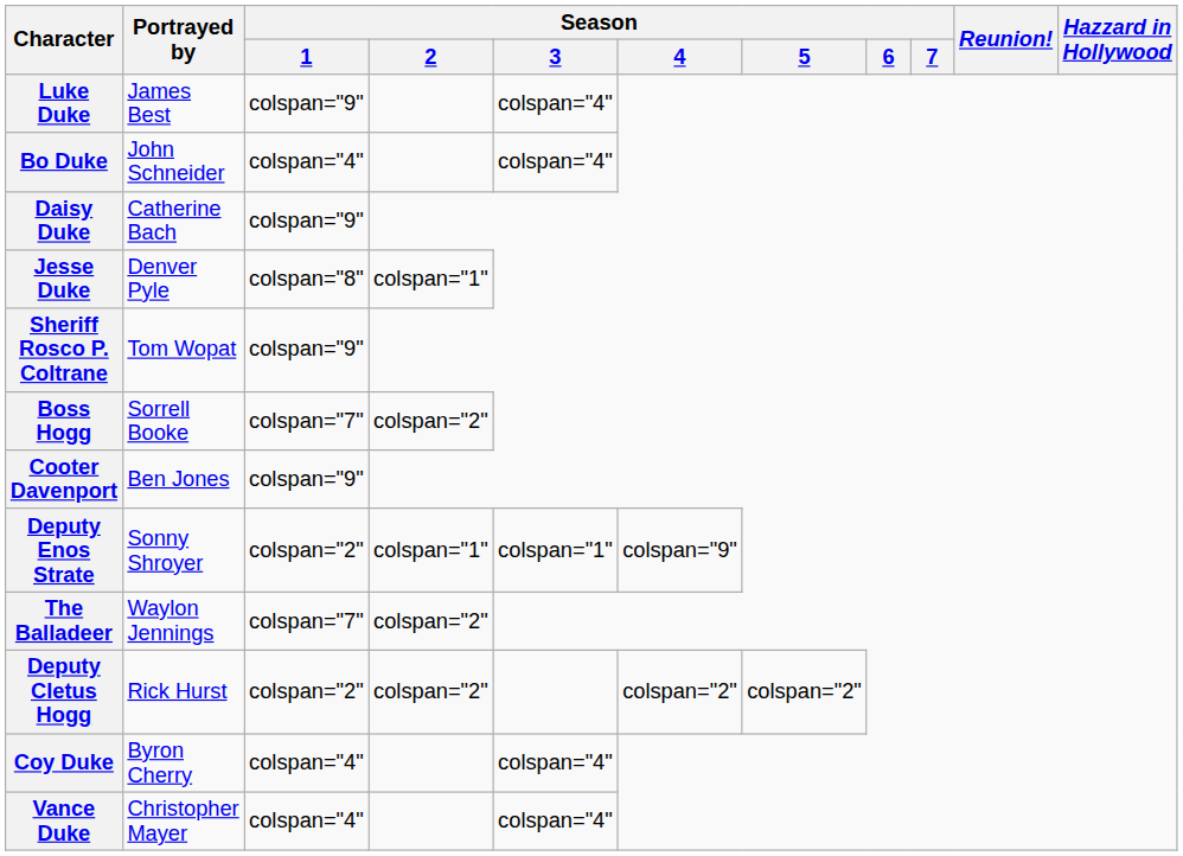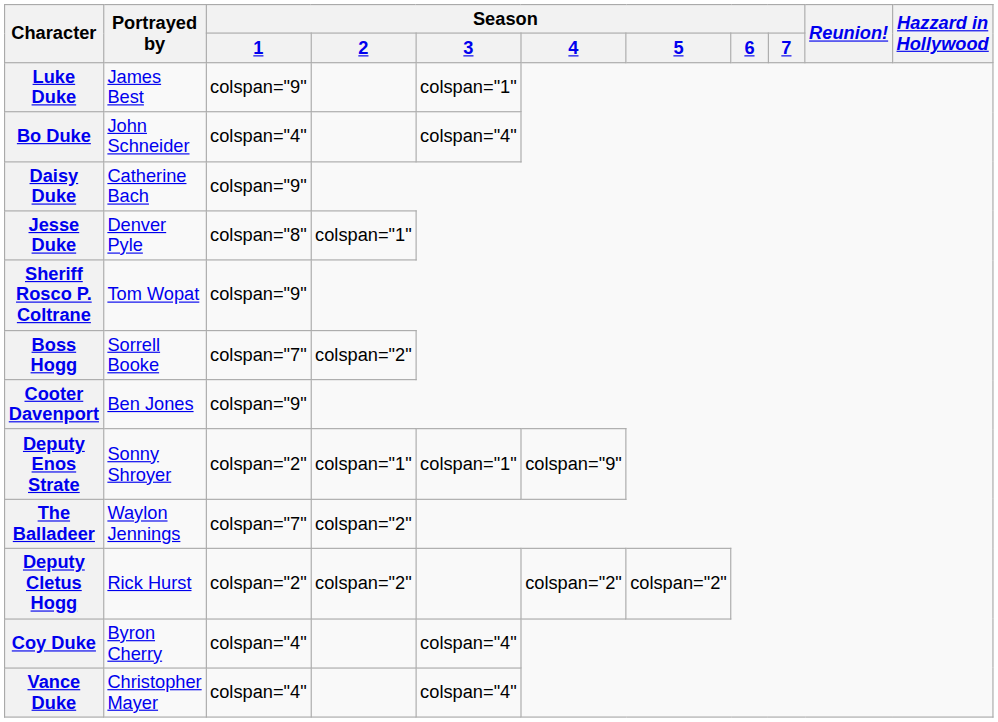Luke Duke | Season / 3: colspan="4" -> colspan="1"
